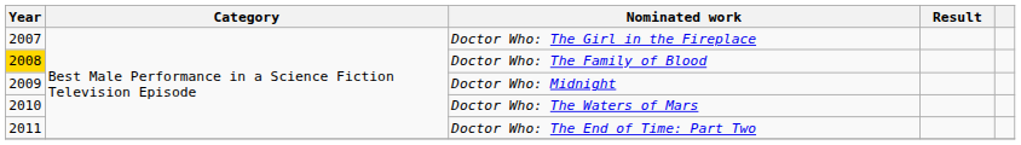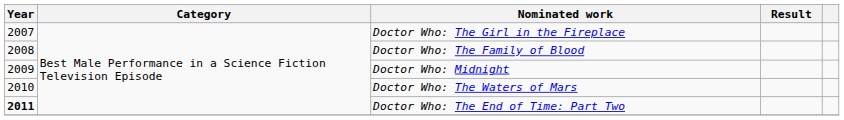Doctor Who: The Family of Blood | Year: gold background -> no background
Doctor Who: The End of Time: Part Two | Year: normal -> bold
